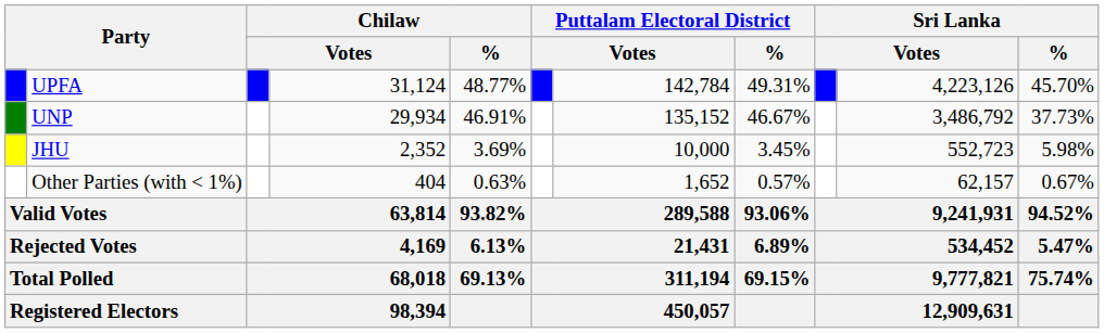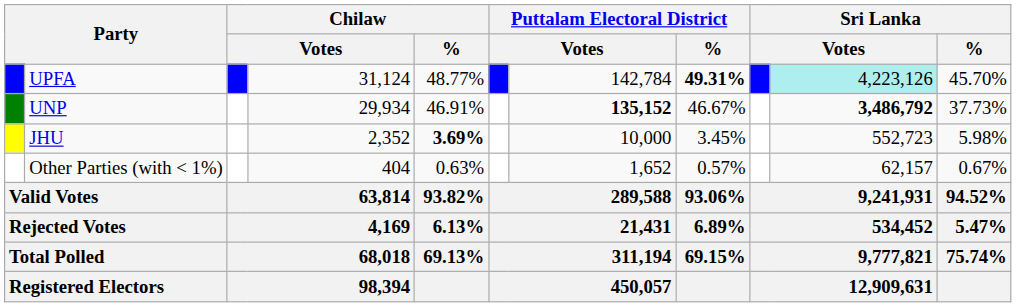UPFA | Puttalam Electoral District / %: normal -> bold
UPFA | column 10: no background -> paleturquoise background
UNP | column 7: normal -> bold
UNP | column 10: normal -> bold
JHU | Chilaw / %: normal -> bold
